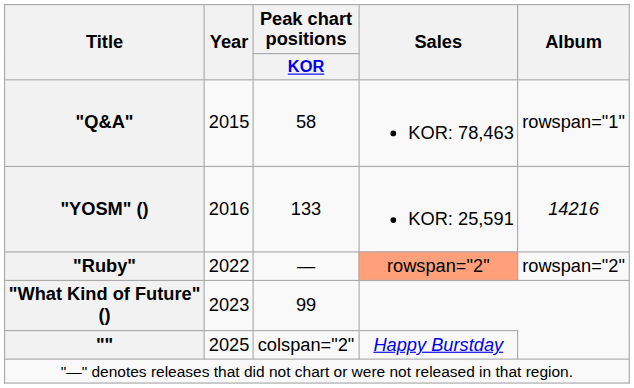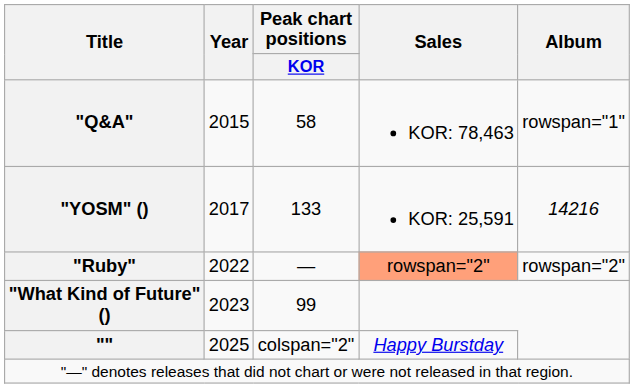"YOSM" () | Year: 2016 -> 2017
